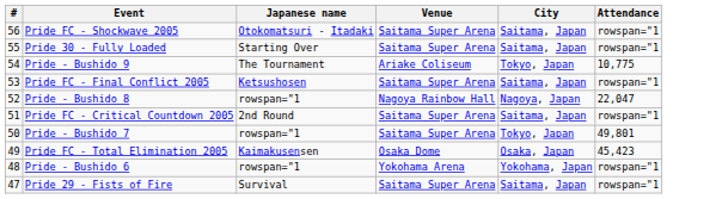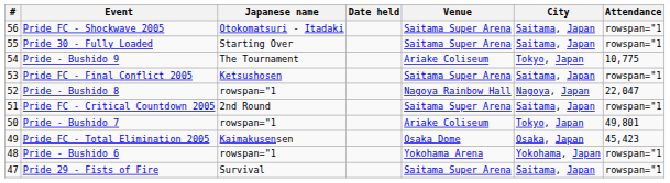+ column: Date held
Pride - Bushido 7 | Venue: Saitama Super Arena -> Ariake Coliseum
